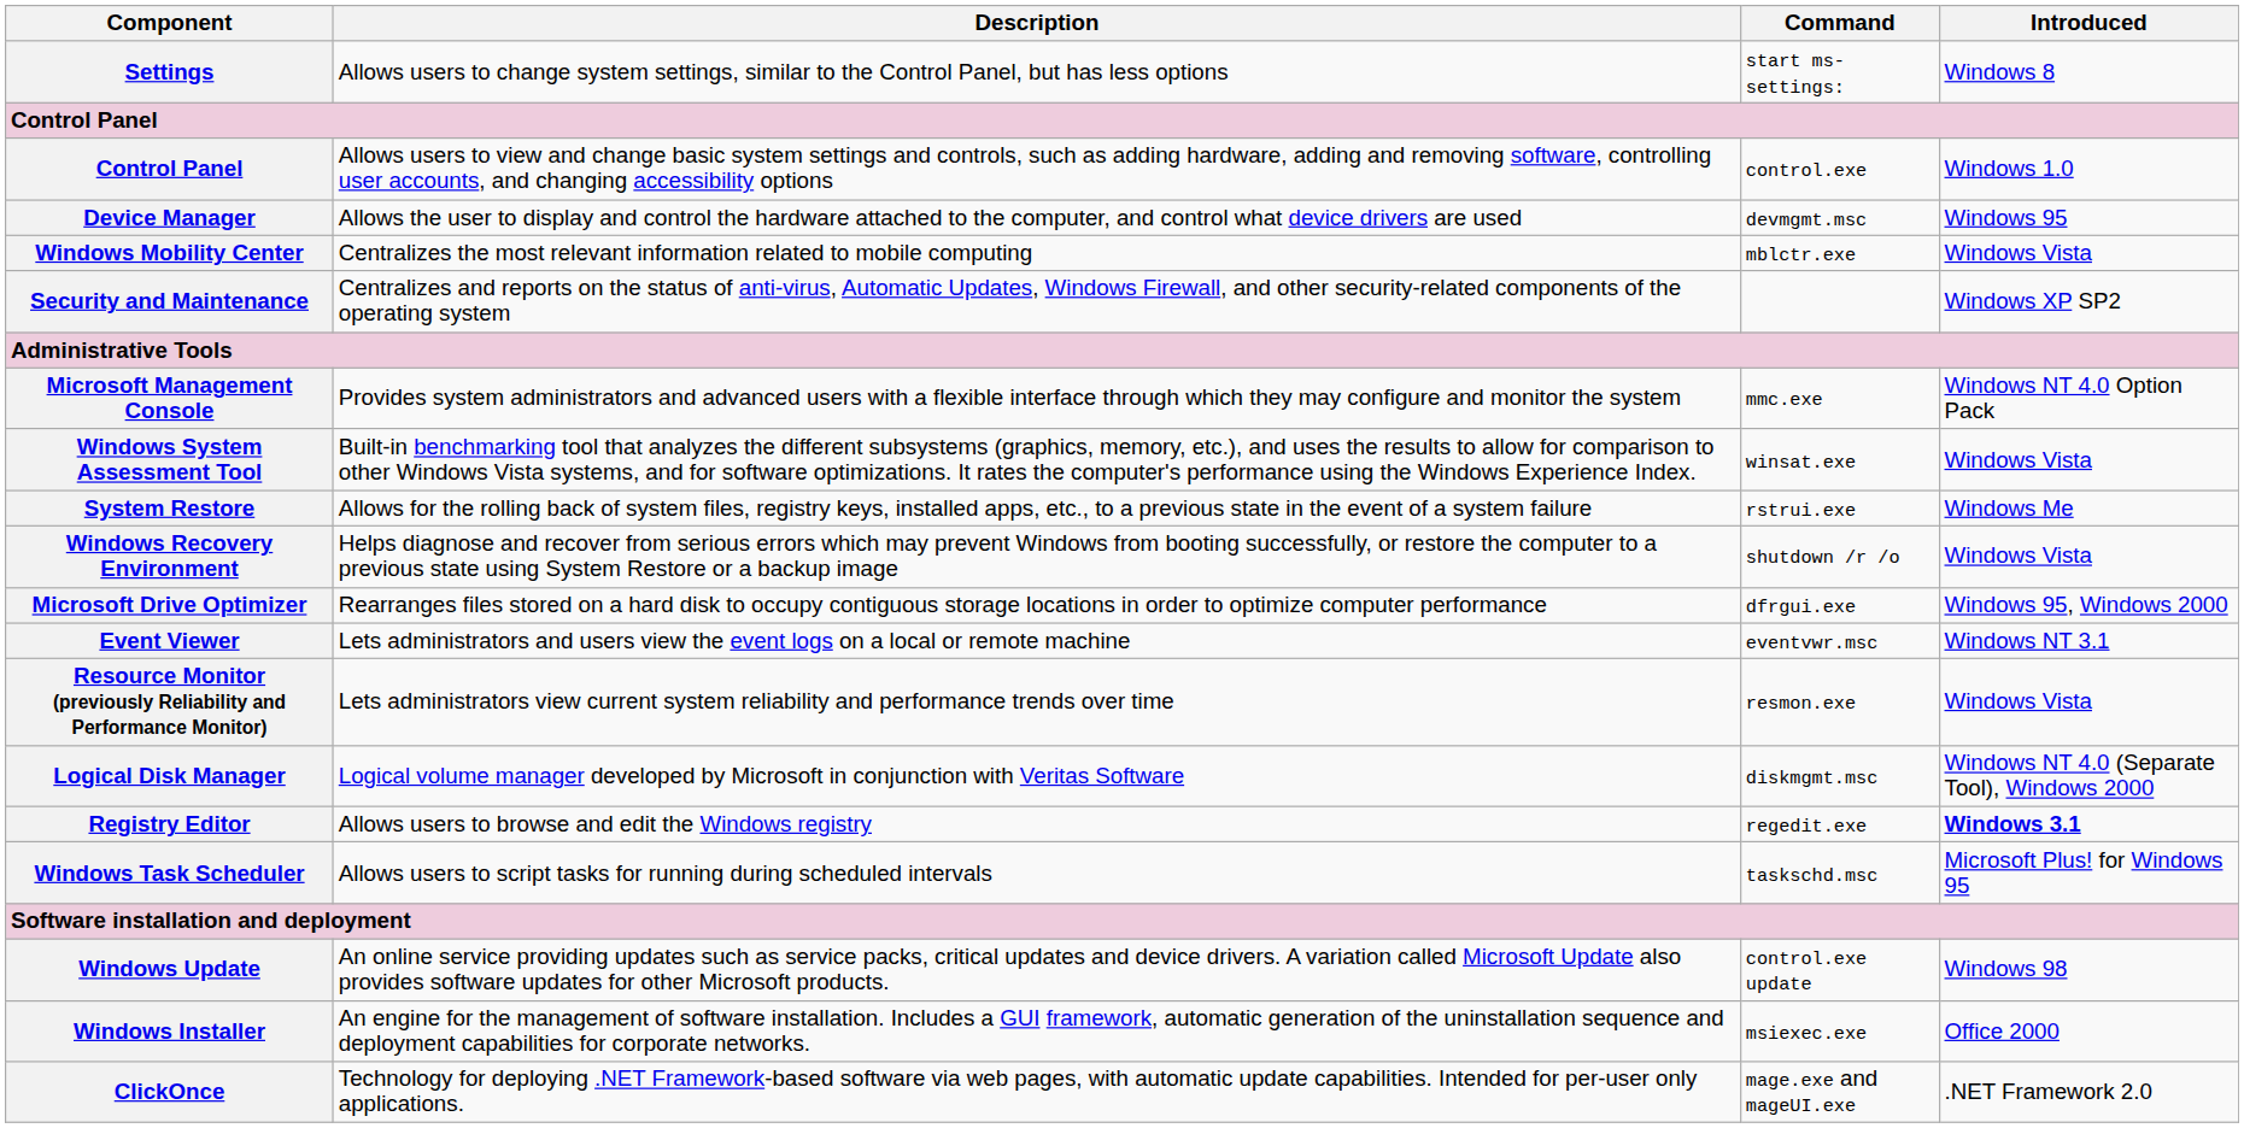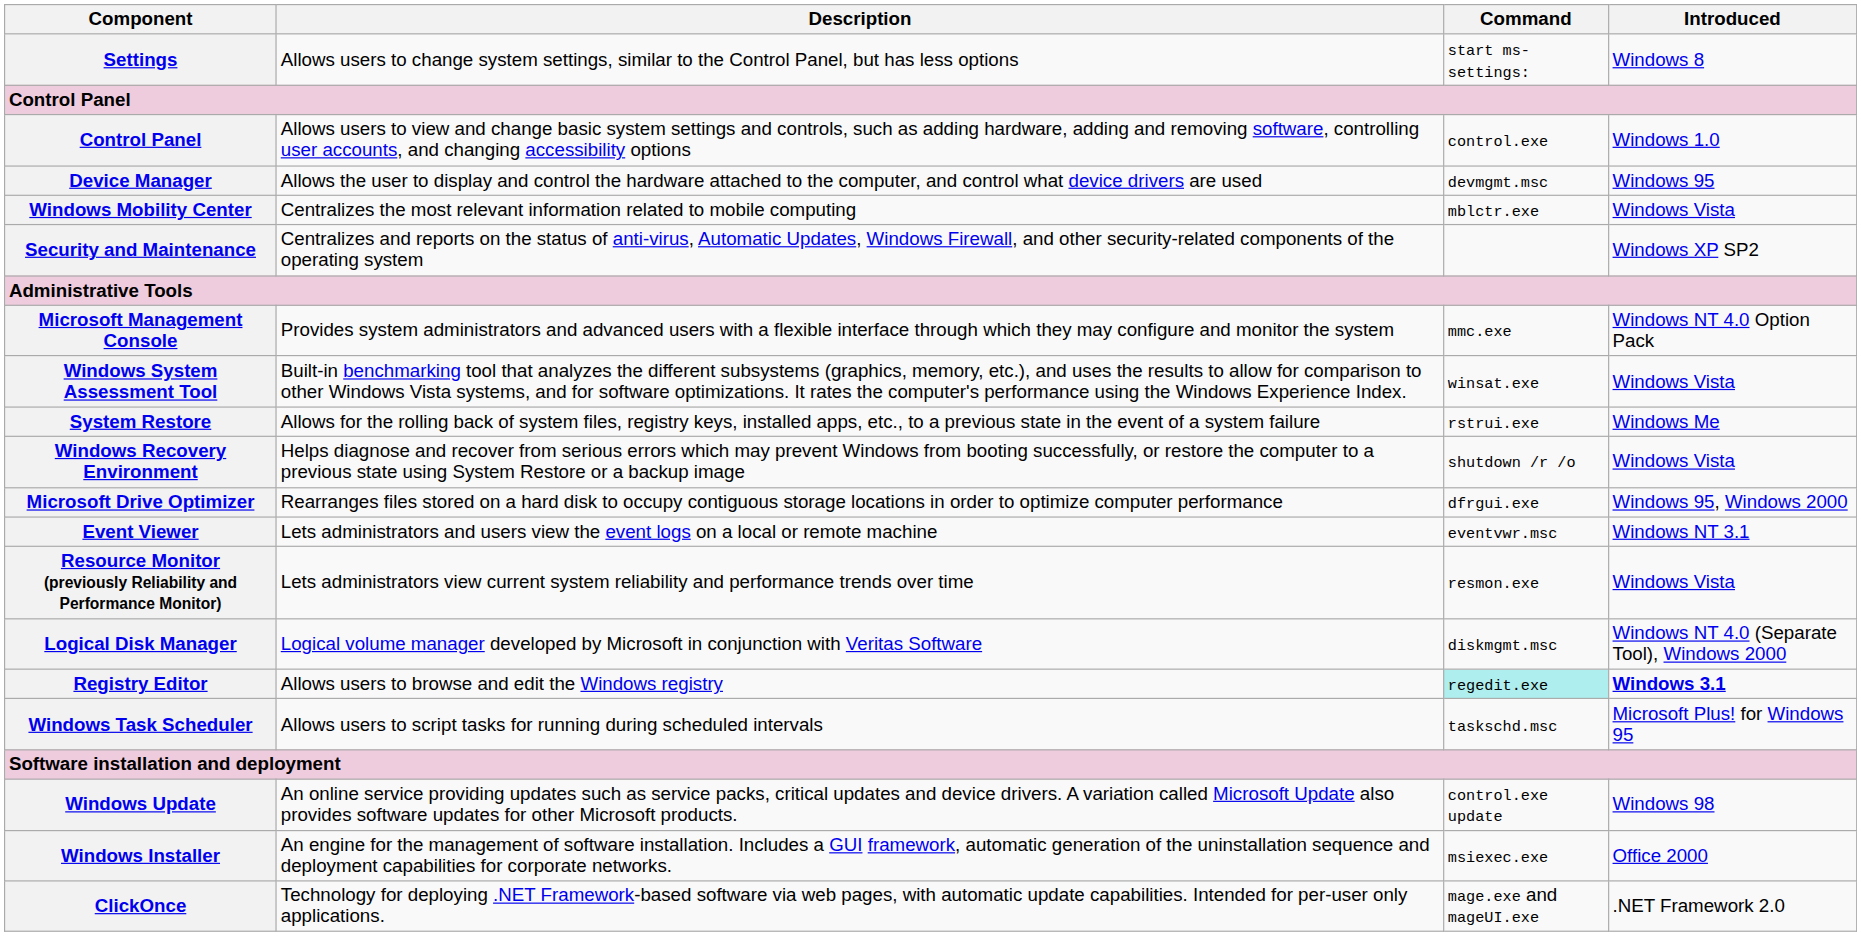Allows users to browse and edit the Windows registry | Command: no background -> paleturquoise background
